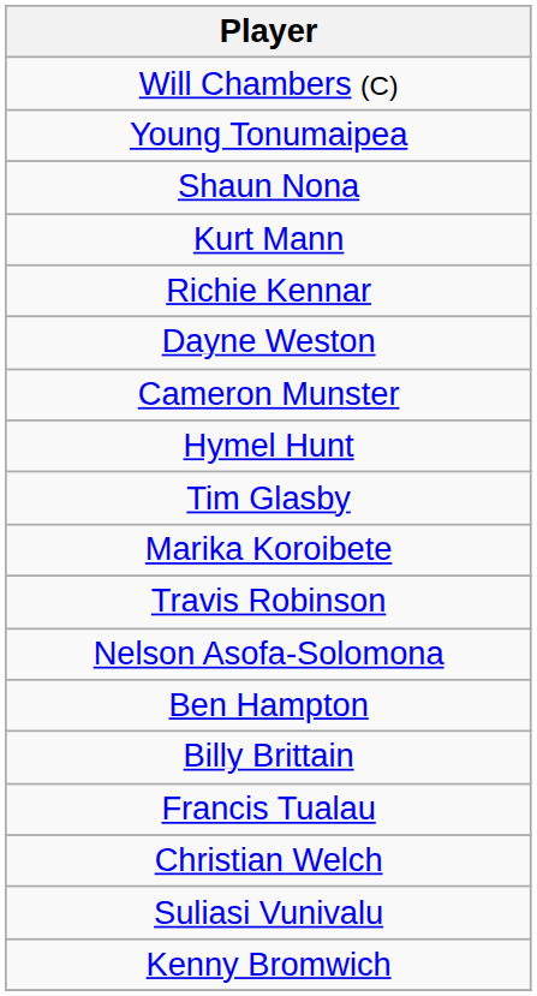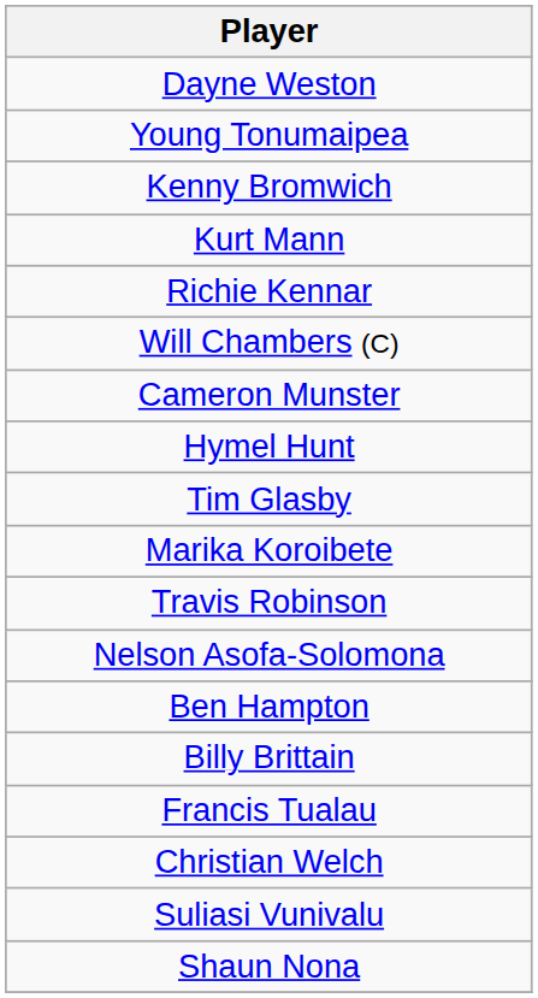row 2 | column 1: Will Chambers (C) -> Dayne Weston
row 4 | column 1: Shaun Nona -> Kenny Bromwich
row 7 | column 1: Dayne Weston -> Will Chambers (C)
row 19 | column 1: Kenny Bromwich -> Shaun Nona
